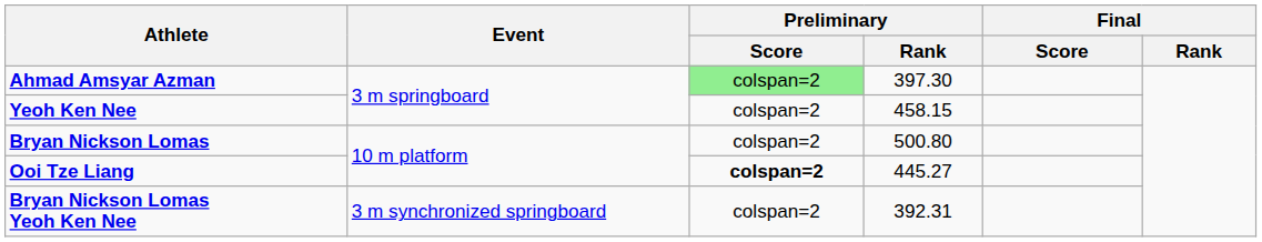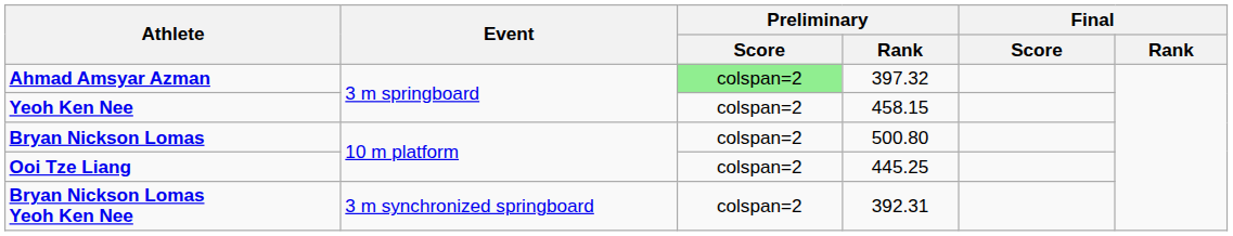Ahmad Amsyar Azman | Preliminary / Rank: 397.30 -> 397.32
Ooi Tze Liang | Preliminary / Score: bold -> normal
Ooi Tze Liang | Preliminary / Rank: 445.27 -> 445.25
